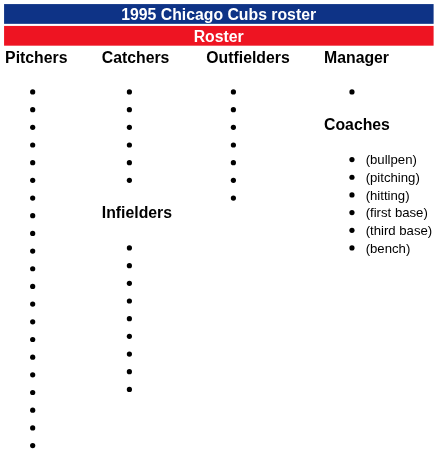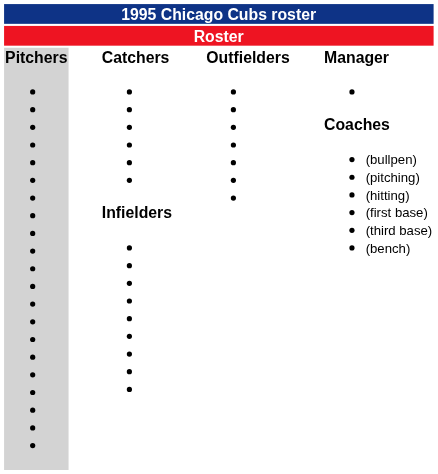Pitchers | column 1: no background -> lightgrey background
